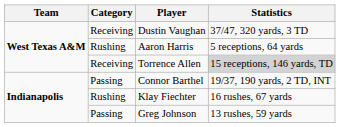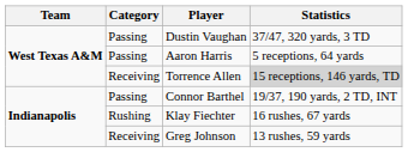Dustin Vaughan | Category: Receiving -> Passing
Aaron Harris | Category: Rushing -> Passing
Greg Johnson | Category: Passing -> Receiving
